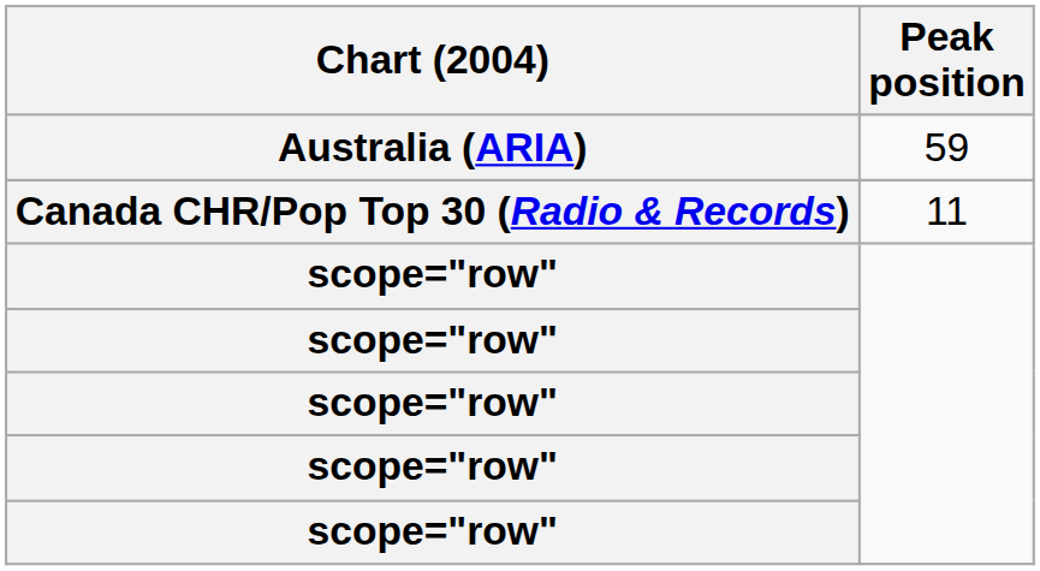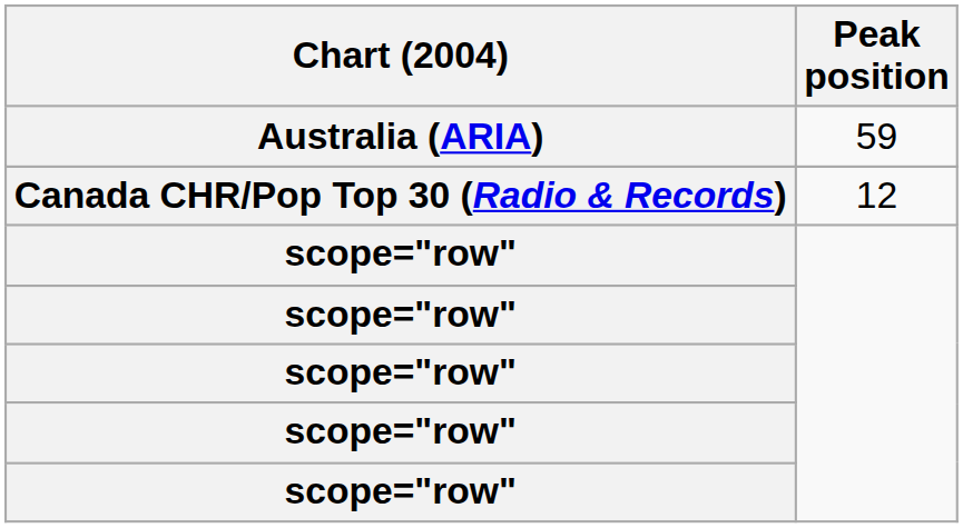Canada CHR/Pop Top 30 (Radio & Records) | Peak position: 11 -> 12
